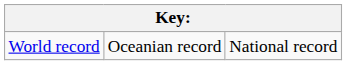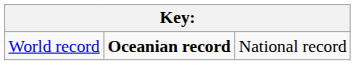World record | column 2: normal -> bold
